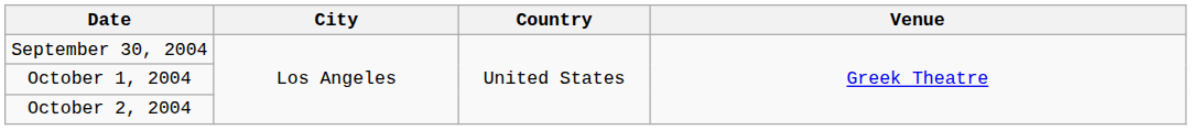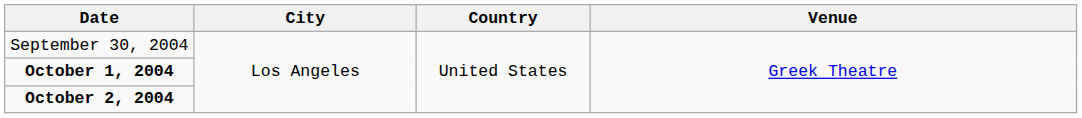October 1, 2004 | Date: normal -> bold
October 2, 2004 | Date: normal -> bold
